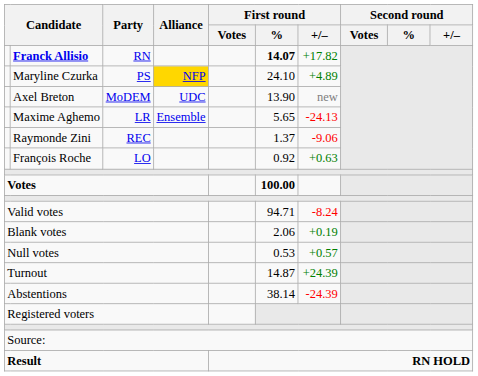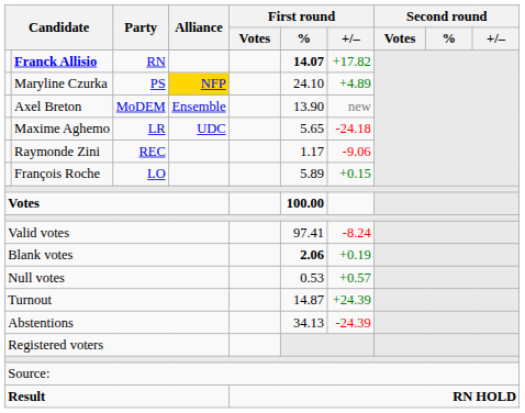Axel Breton | Alliance: UDC -> Ensemble
Maxime Aghemo | Alliance: Ensemble -> UDC
Maxime Aghemo | First round / +/–: -24.13 -> -24.18
Raymonde Zini | First round / %: 1.37 -> 1.17
François Roche | First round / %: 0.92 -> 5.89
François Roche | First round / +/–: +0.63 -> +0.15
Valid votes | First round / %: 94.71 -> 97.41
Blank votes | First round / %: normal -> bold
Abstentions | First round / %: 38.14 -> 34.13
